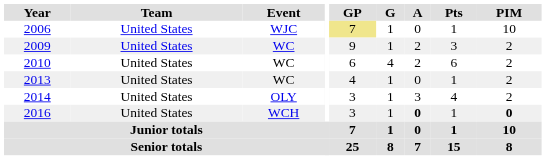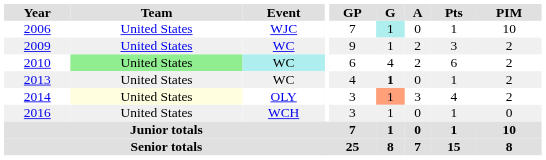2006 | GP: khaki background -> no background
2006 | G: no background -> paleturquoise background
2010 | Team: no background -> lightgreen background
2010 | Event: no background -> paleturquoise background
2013 | G: normal -> bold
2014 | Team: no background -> lightyellow background
2014 | G: no background -> lightsalmon background
2016 | A: bold -> normal
2016 | PIM: bold -> normal
